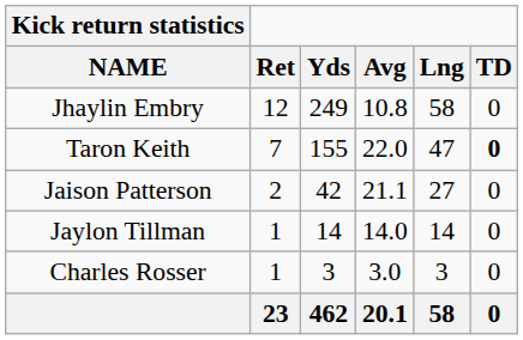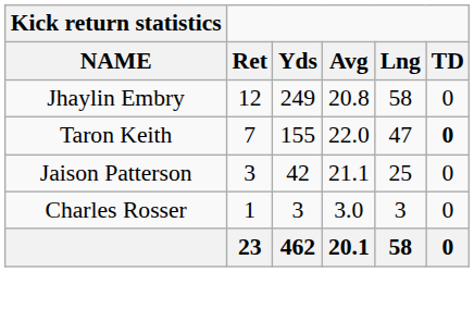Jhaylin Embry | Avg: 10.8 -> 20.8
Jaison Patterson | Ret: 2 -> 3
Jaison Patterson | Lng: 27 -> 25
- row: Jaylon Tillman | 1 | 14 | 14.0 | 14 | 0
